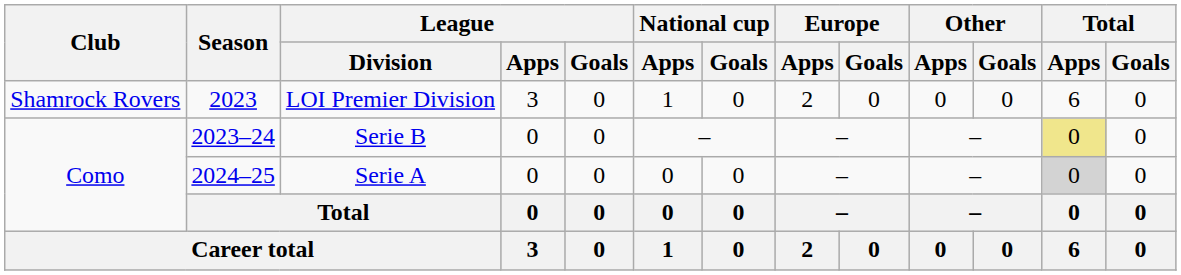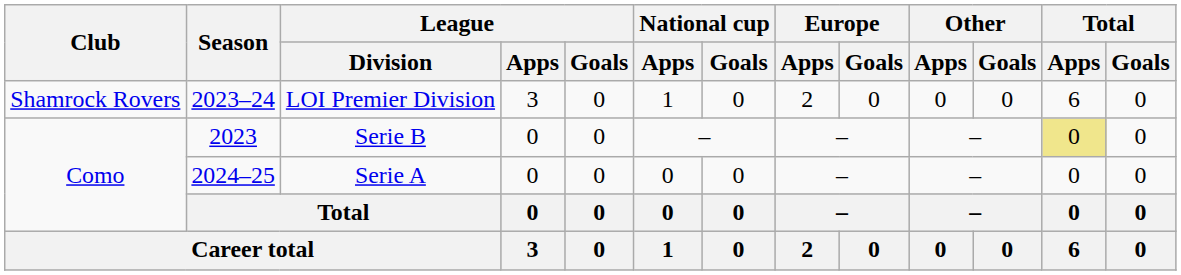LOI Premier Division | Season: 2023 -> 2023–24
Serie B | Season: 2023–24 -> 2023
Serie A | Total / Apps: lightgrey background -> no background
